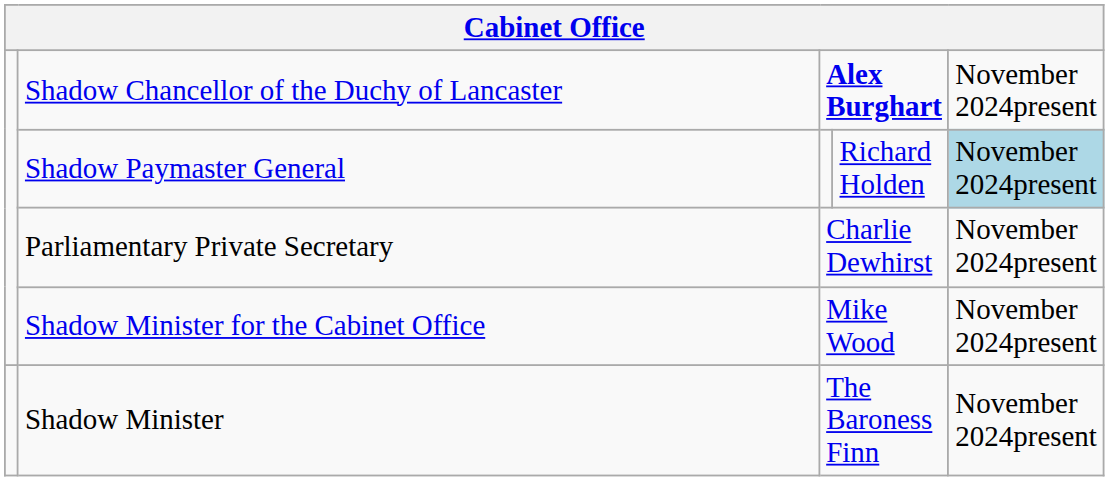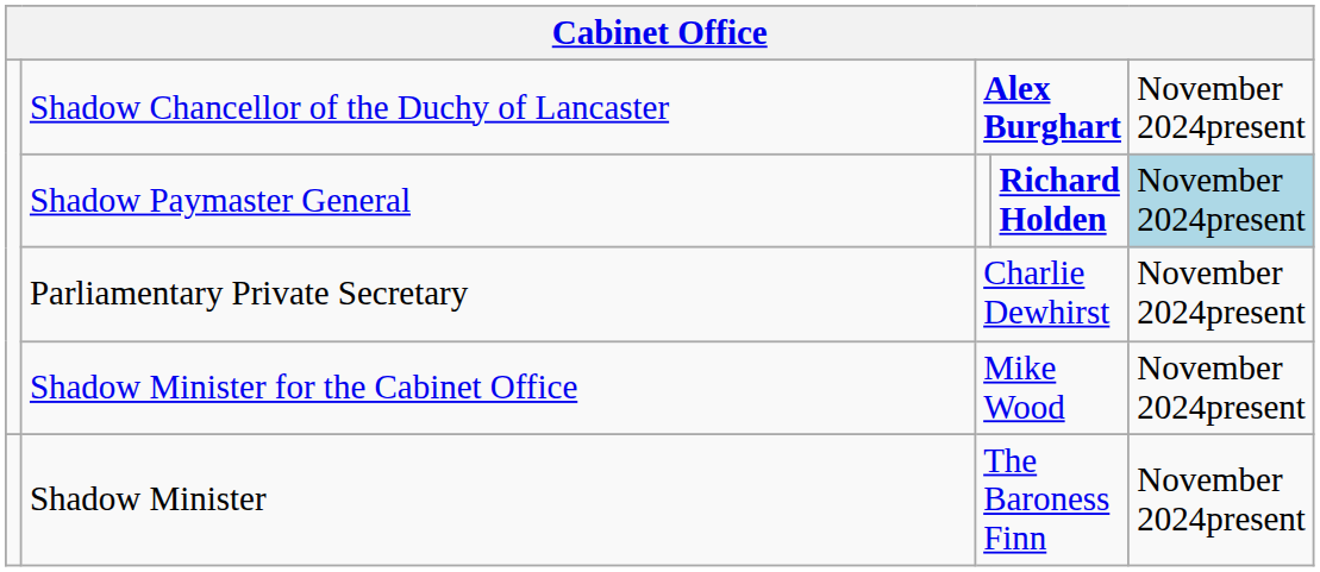Shadow Paymaster General | column 4: normal -> bold
